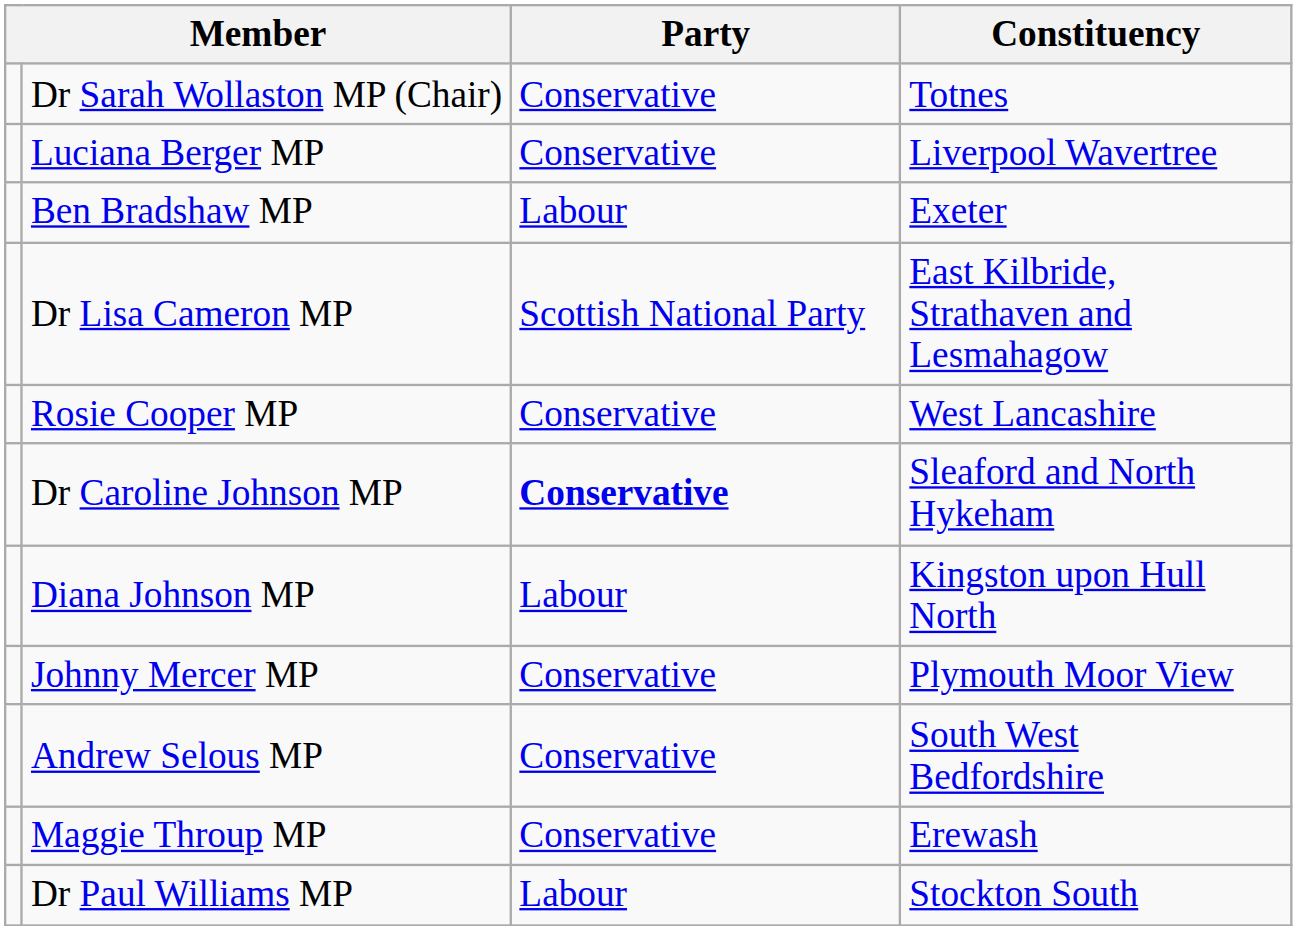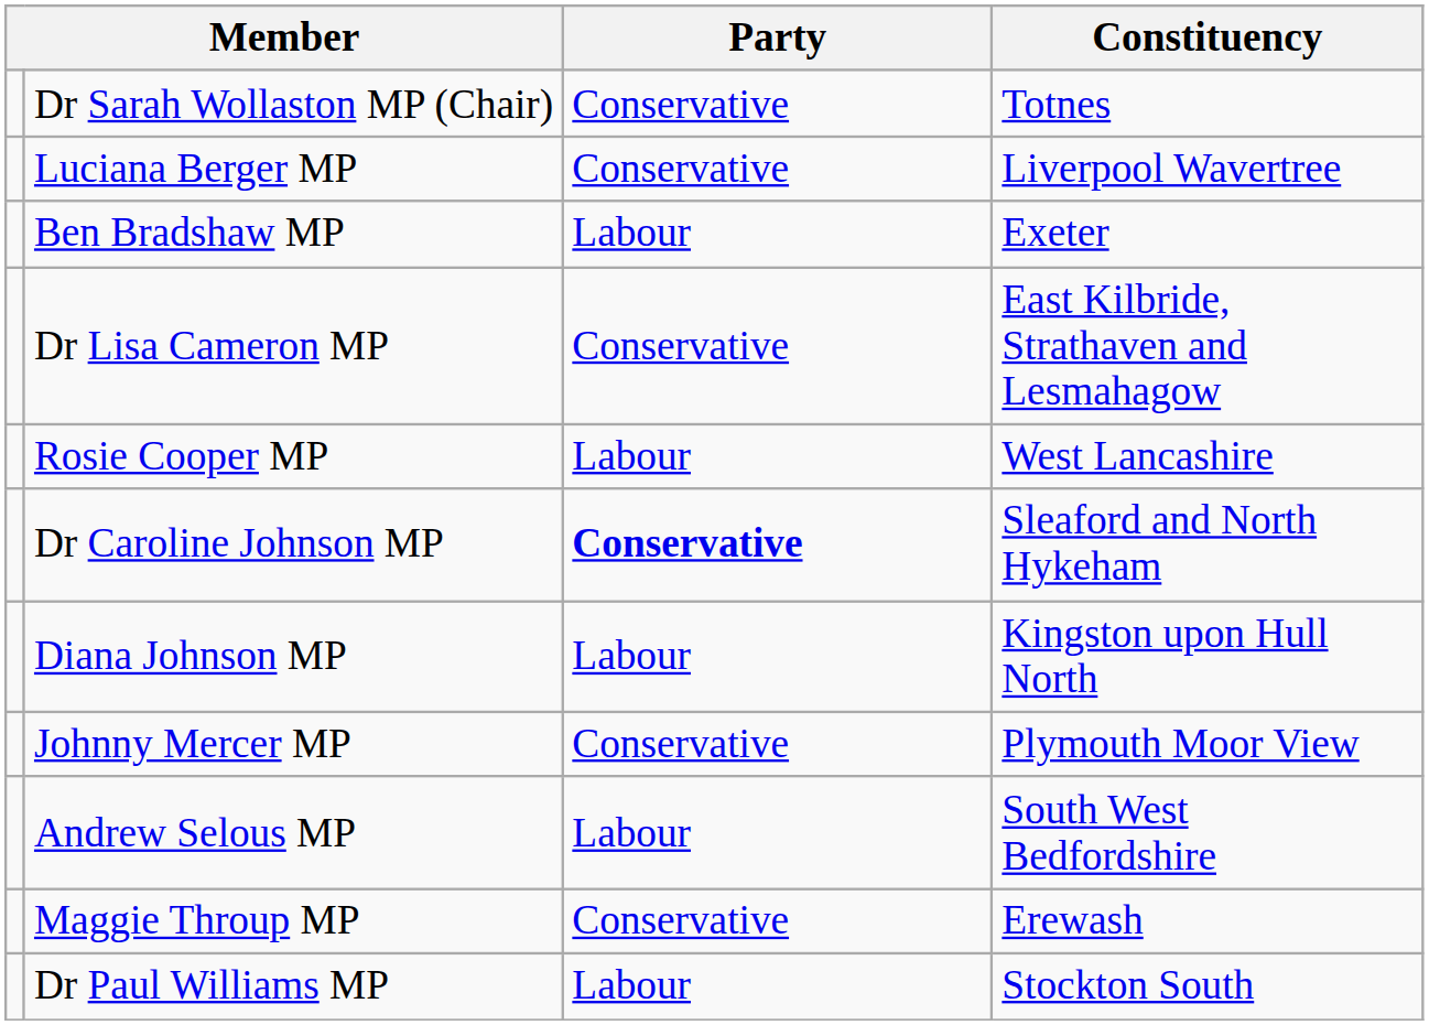Dr Lisa Cameron MP | Party: Scottish National Party -> Conservative
Rosie Cooper MP | Party: Conservative -> Labour
Andrew Selous MP | Party: Conservative -> Labour
